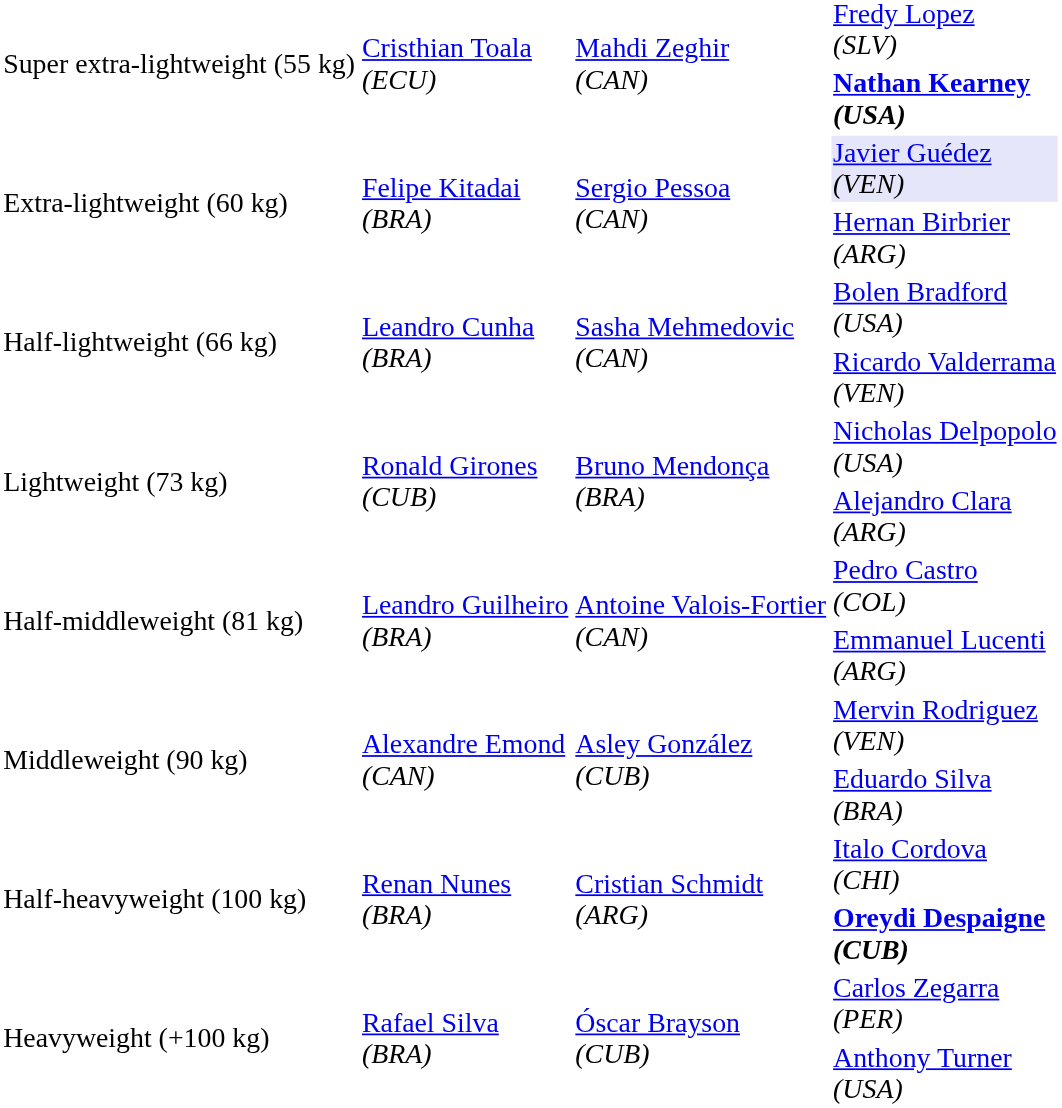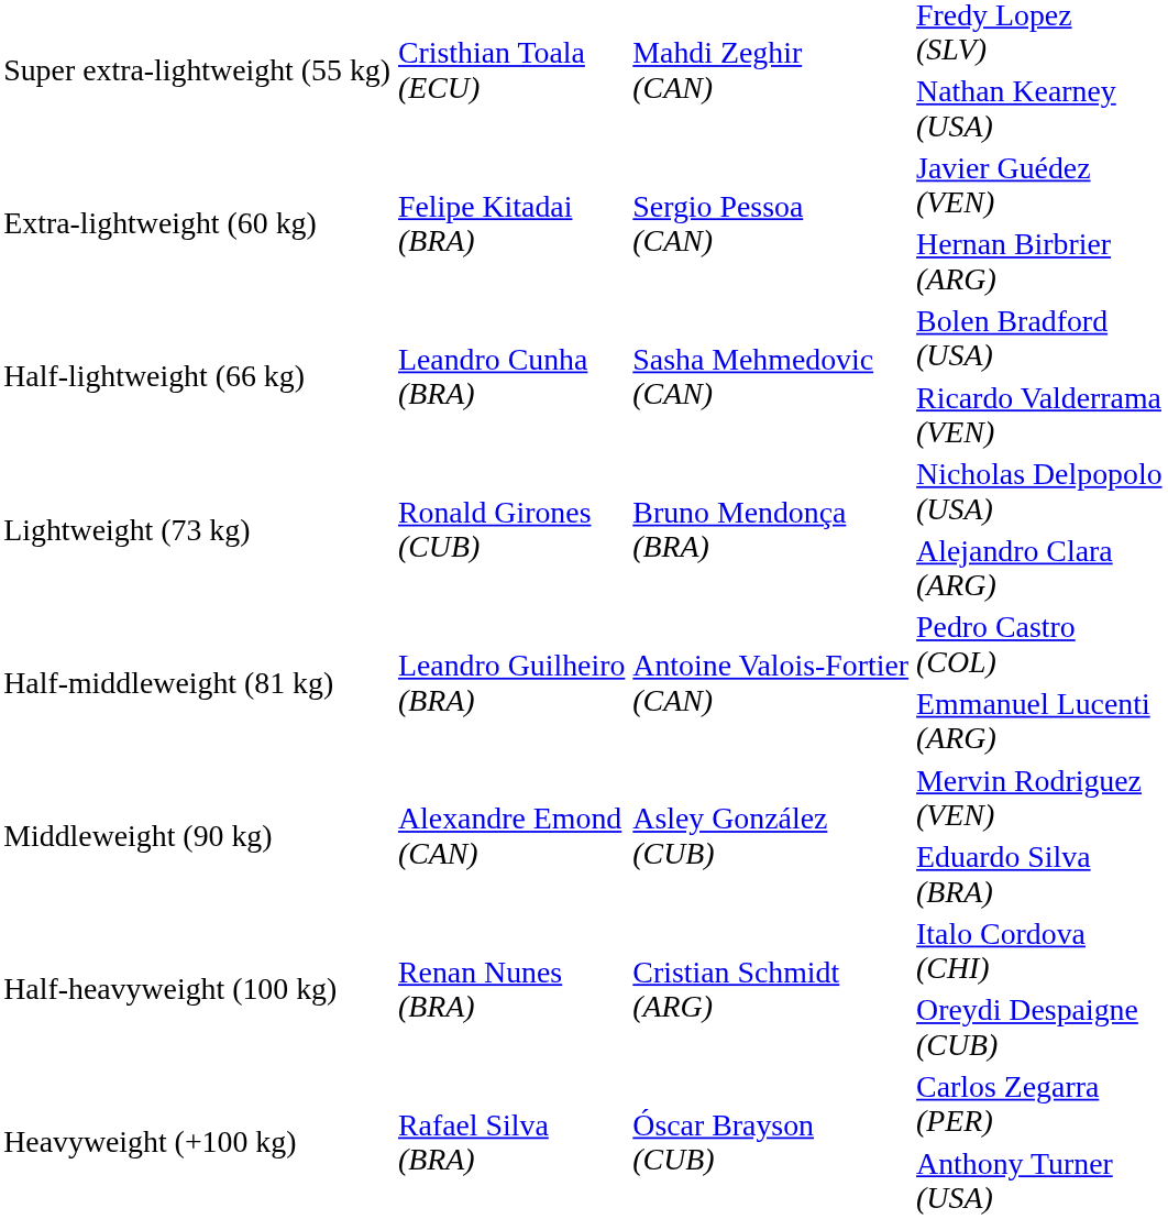Nathan Kearney (USA) | column 4: bold -> normal
Javier Guédez (VEN) | column 4: lavender background -> no background
Oreydi Despaigne (CUB) | column 4: bold -> normal
